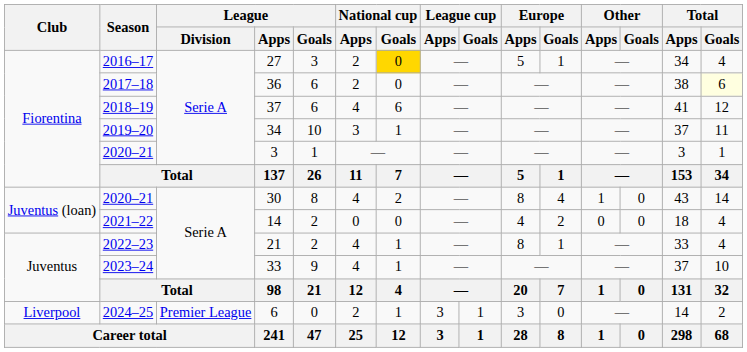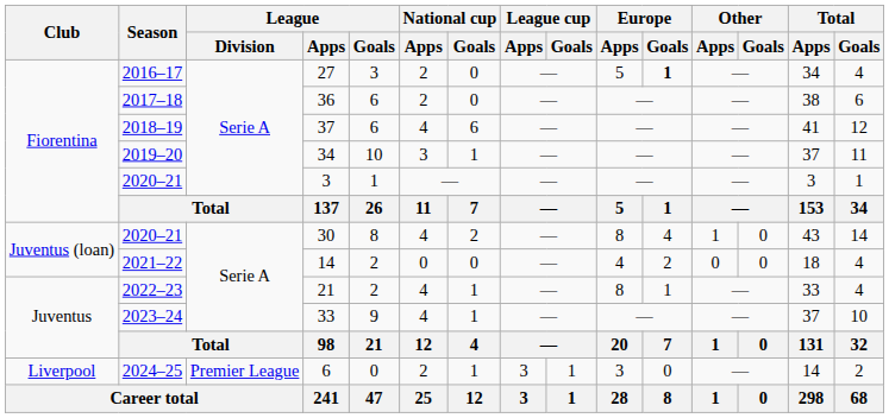27 | National cup / Goals: gold background -> no background
27 | Europe / Goals: normal -> bold
36 | Total / Goals: lightyellow background -> no background
